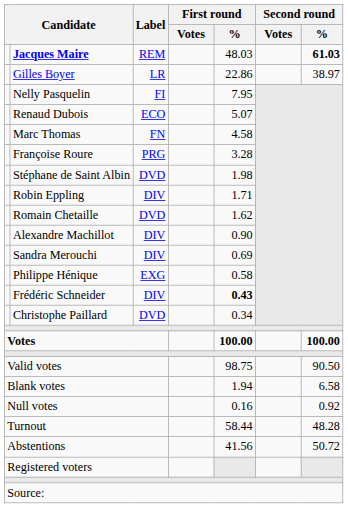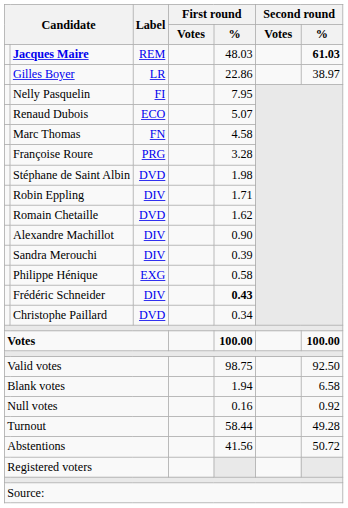Sandra Merouchi | First round / %: 0.69 -> 0.39
Valid votes | Second round / %: 90.50 -> 92.50
Turnout | Second round / %: 48.28 -> 49.28
